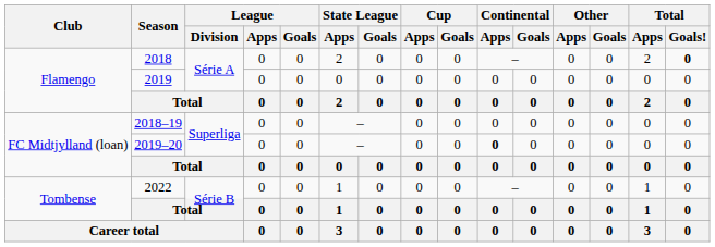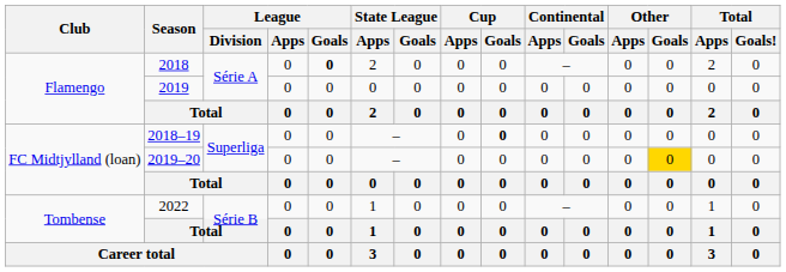2018 | League / Goals: normal -> bold
2018 | Total / Goals!: bold -> normal
2018–19 | Cup / Goals: normal -> bold
2019–20 | Continental / Apps: bold -> normal
2019–20 | Other / Goals: no background -> gold background
